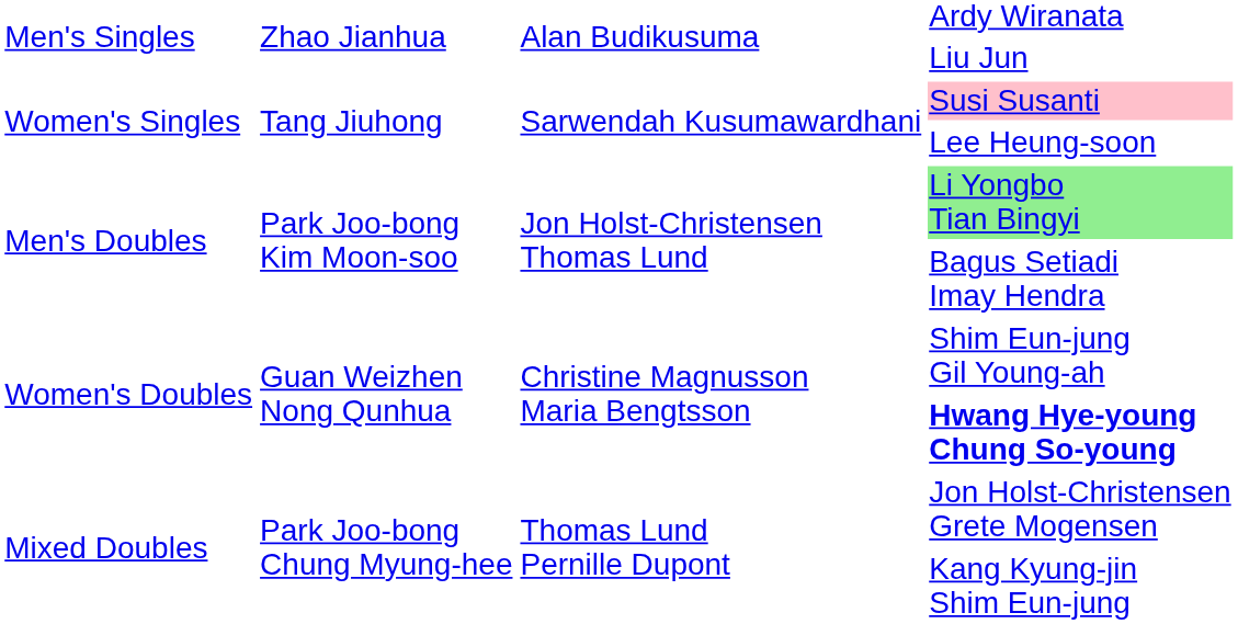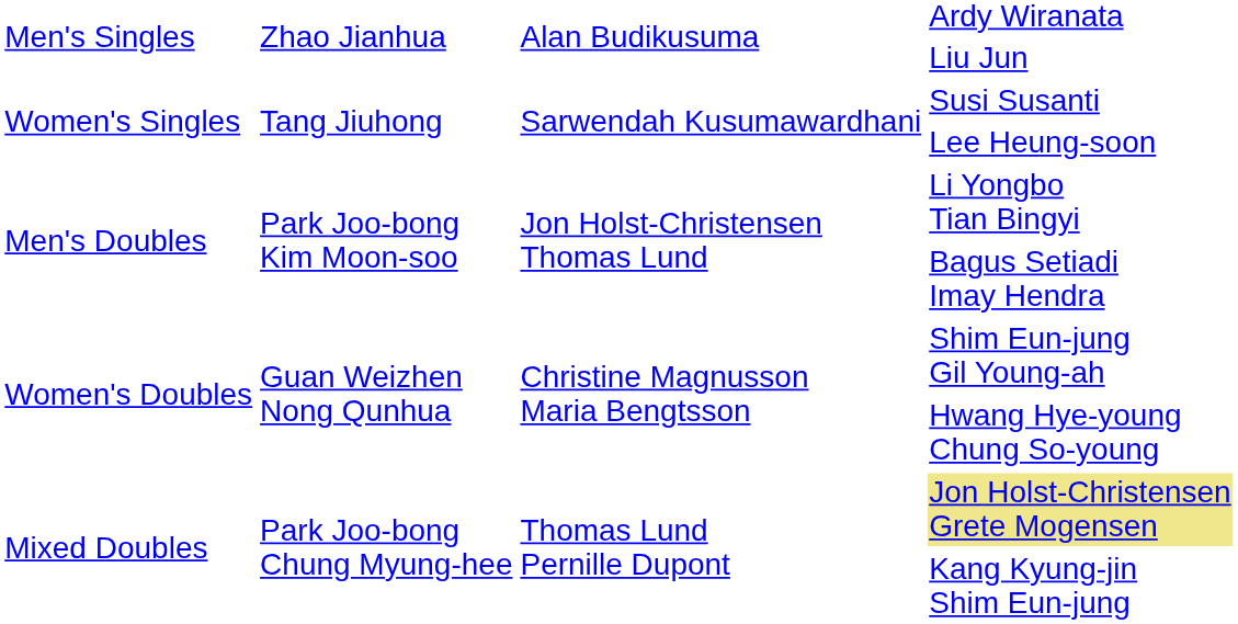Susi Susanti | column 4: pink background -> no background
Li Yongbo Tian Bingyi | column 4: lightgreen background -> no background
Hwang Hye-young Chung So-young | column 4: bold -> normal
Jon Holst-Christensen Grete Mogensen | column 4: no background -> khaki background
